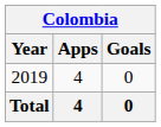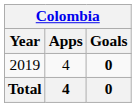2019 | Goals: normal -> bold
